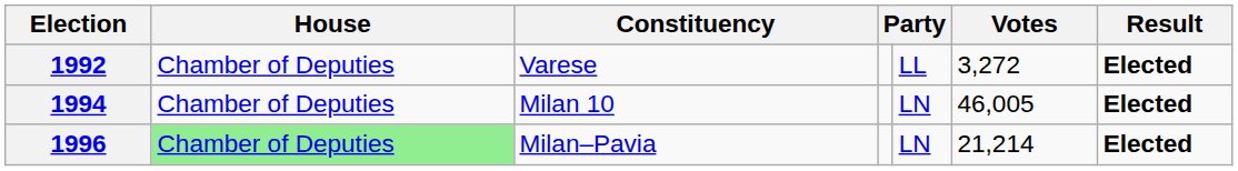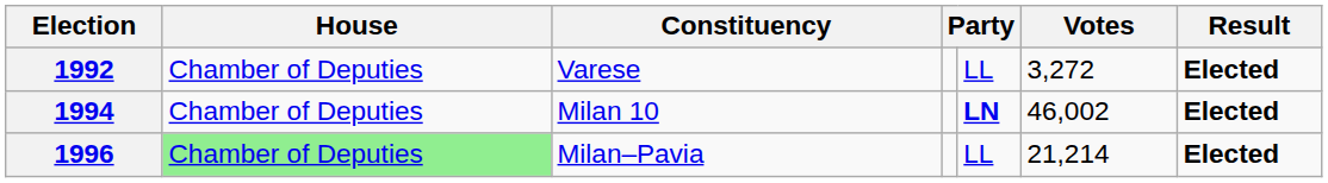1994 | column 5: normal -> bold
1994 | Votes: 46,005 -> 46,002
1996 | column 5: LN -> LL
